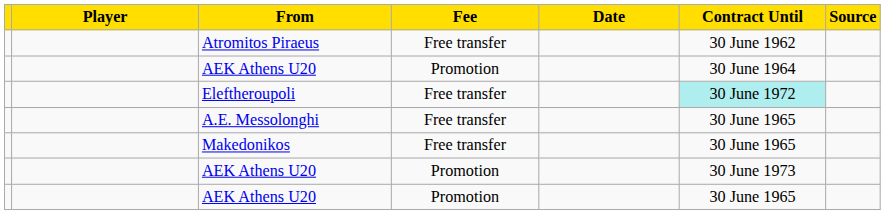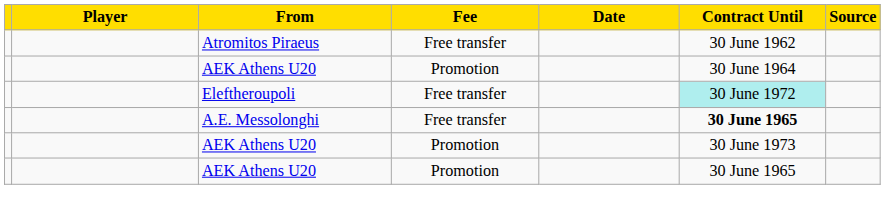A.E. Messolonghi | Contract Until: normal -> bold
- row: Makedonikos | Free transfer | 30 June 1965
